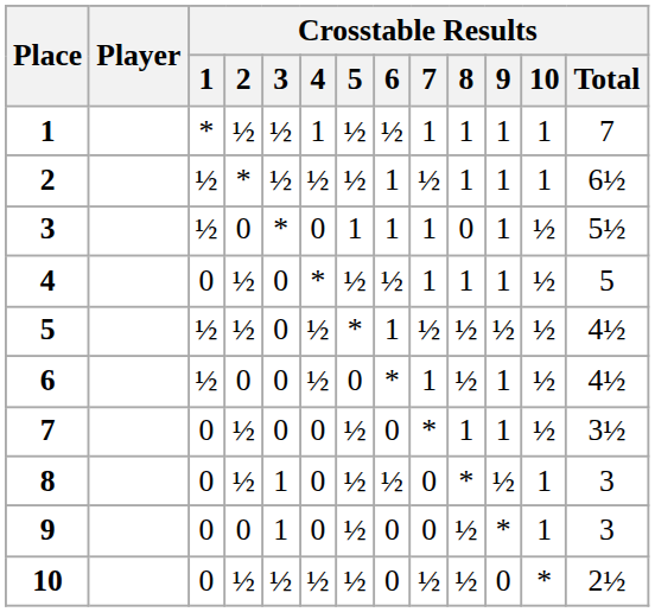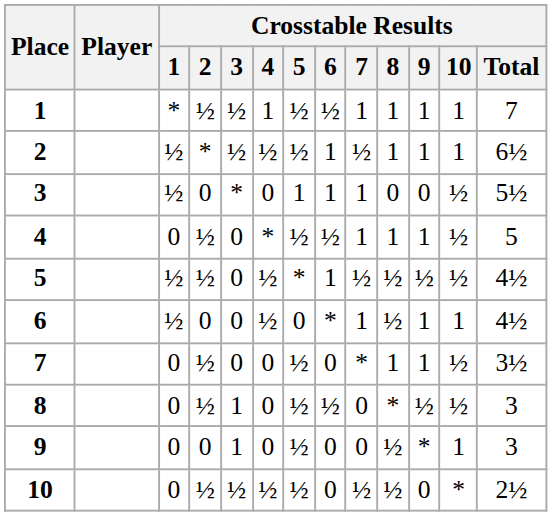row 5 | Crosstable Results / 9: 1 -> 0
row 8 | Crosstable Results / 10: ½ -> 1
row 10 | Crosstable Results / 10: 1 -> ½
